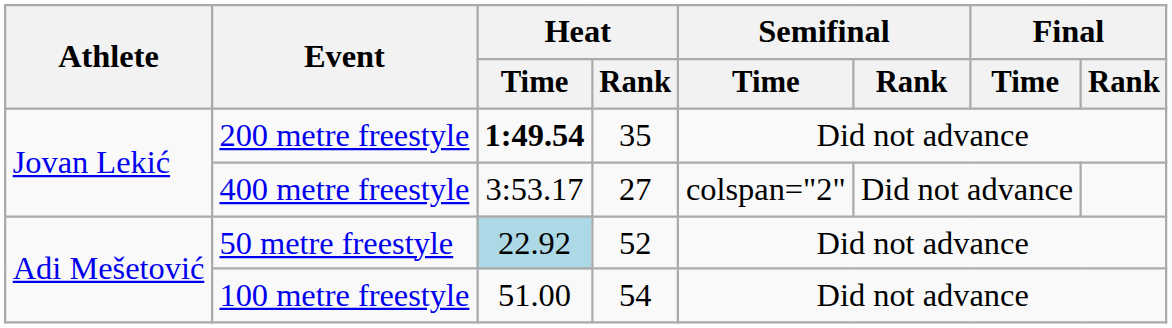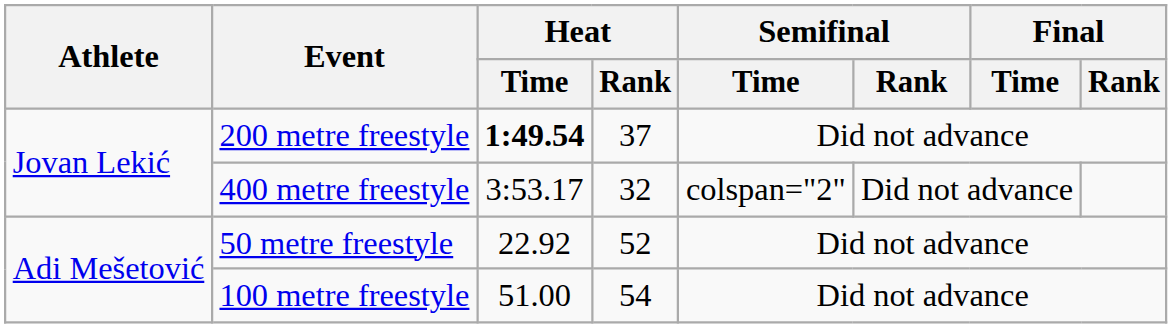200 metre freestyle | Heat / Rank: 35 -> 37
400 metre freestyle | Heat / Rank: 27 -> 32
50 metre freestyle | Heat / Time: lightblue background -> no background
